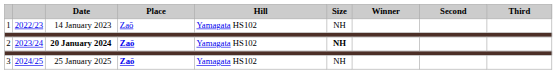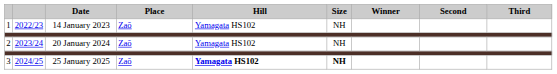2 | Date: bold -> normal
2 | Place: bold -> normal
2 | Size: bold -> normal
3 | Place: bold -> normal
3 | Hill: normal -> bold
3 | Size: normal -> bold
